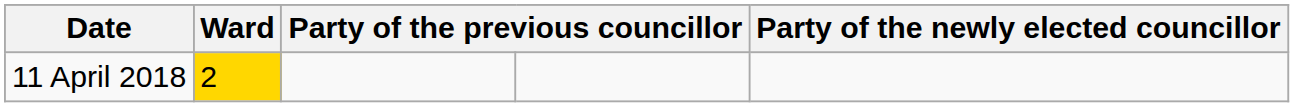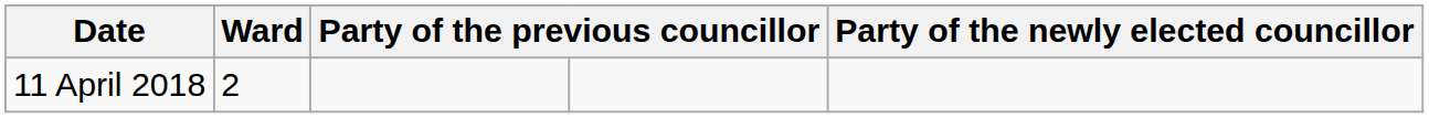11 April 2018 | Ward: gold background -> no background
